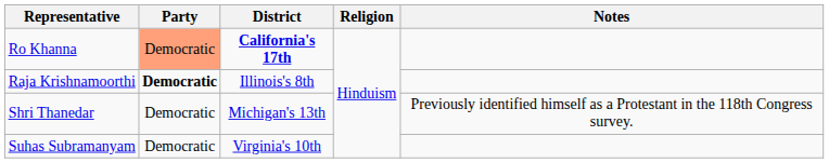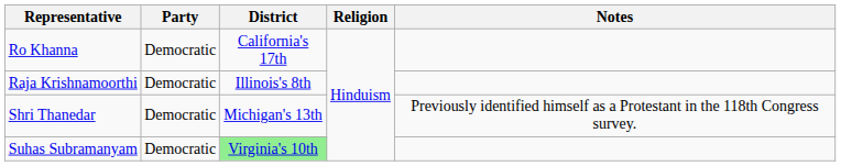Ro Khanna | Party: lightsalmon background -> no background
Ro Khanna | District: bold -> normal
Raja Krishnamoorthi | Party: bold -> normal
Suhas Subramanyam | District: no background -> lightgreen background
